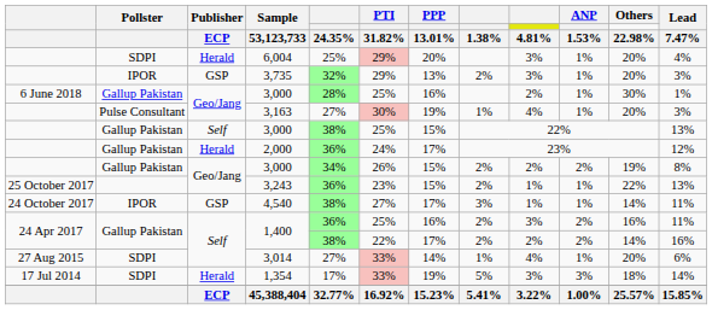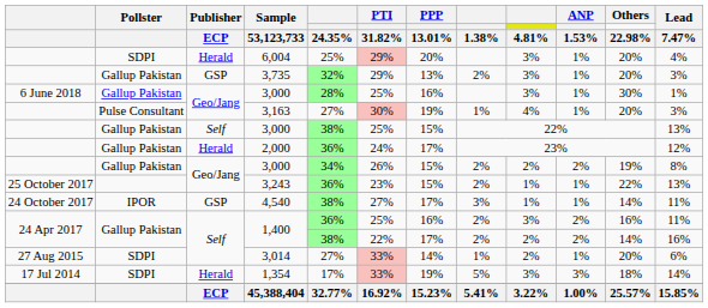3,735 | Pollster: IPOR -> Gallup Pakistan
6 June 2018 / 3,000 | column 9: 2% -> 3%
3,014 | column 9: 4% -> 2%
